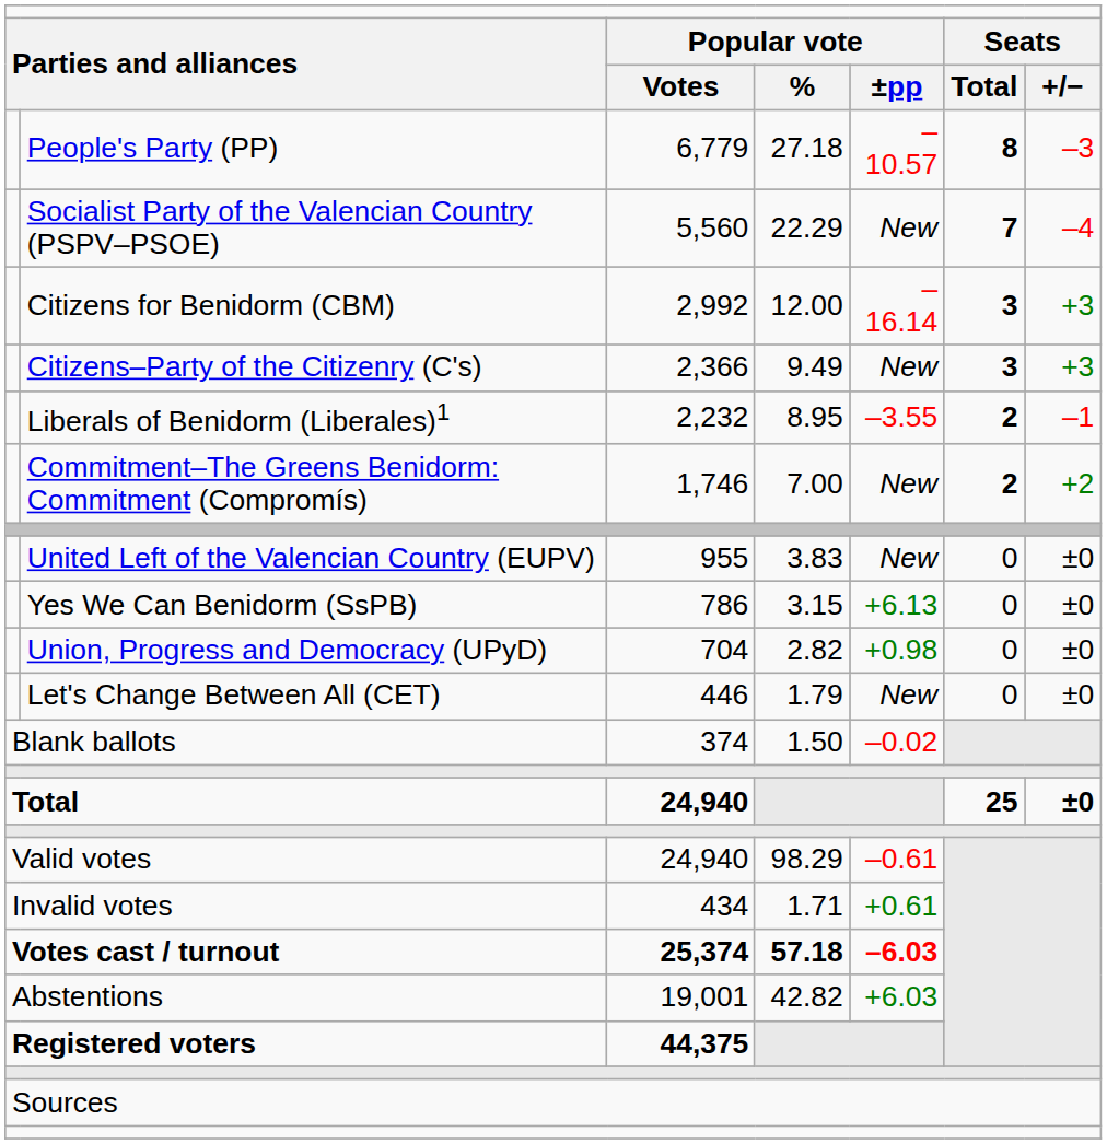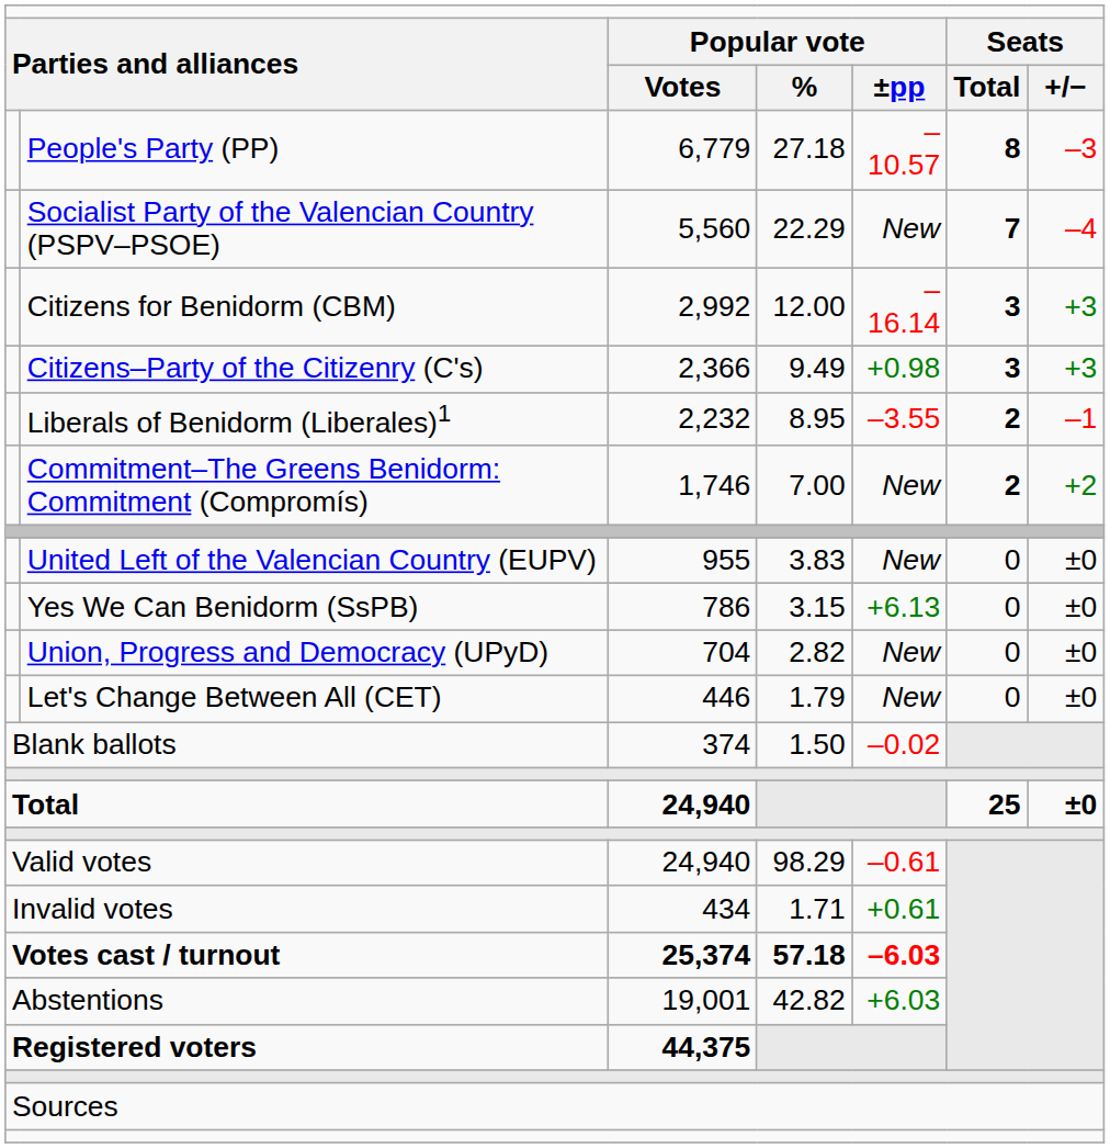Citizens–Party of the Citizenry (C's) | column 5: New -> +0.98
Union, Progress and Democracy (UPyD) | column 5: +0.98 -> New
